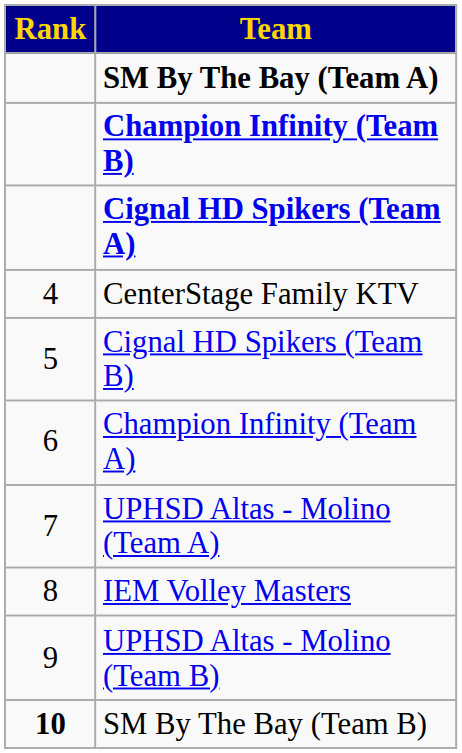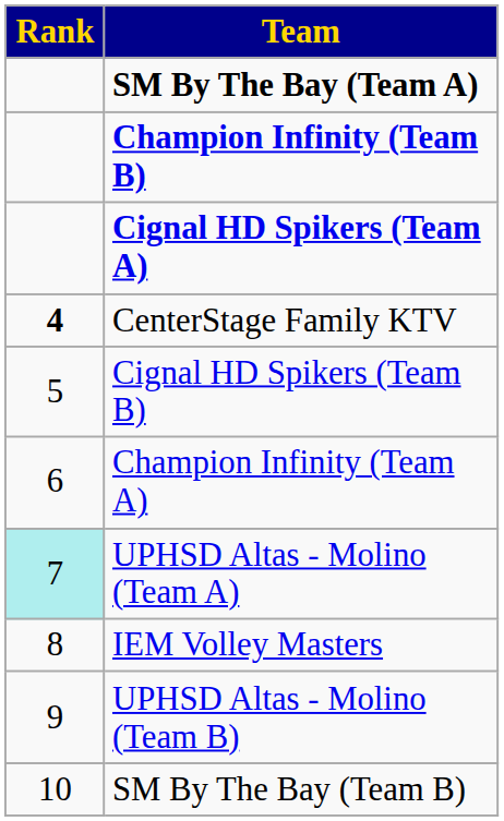CenterStage Family KTV | Rank: normal -> bold
UPHSD Altas - Molino (Team A) | Rank: no background -> paleturquoise background
SM By The Bay (Team B) | Rank: bold -> normal
